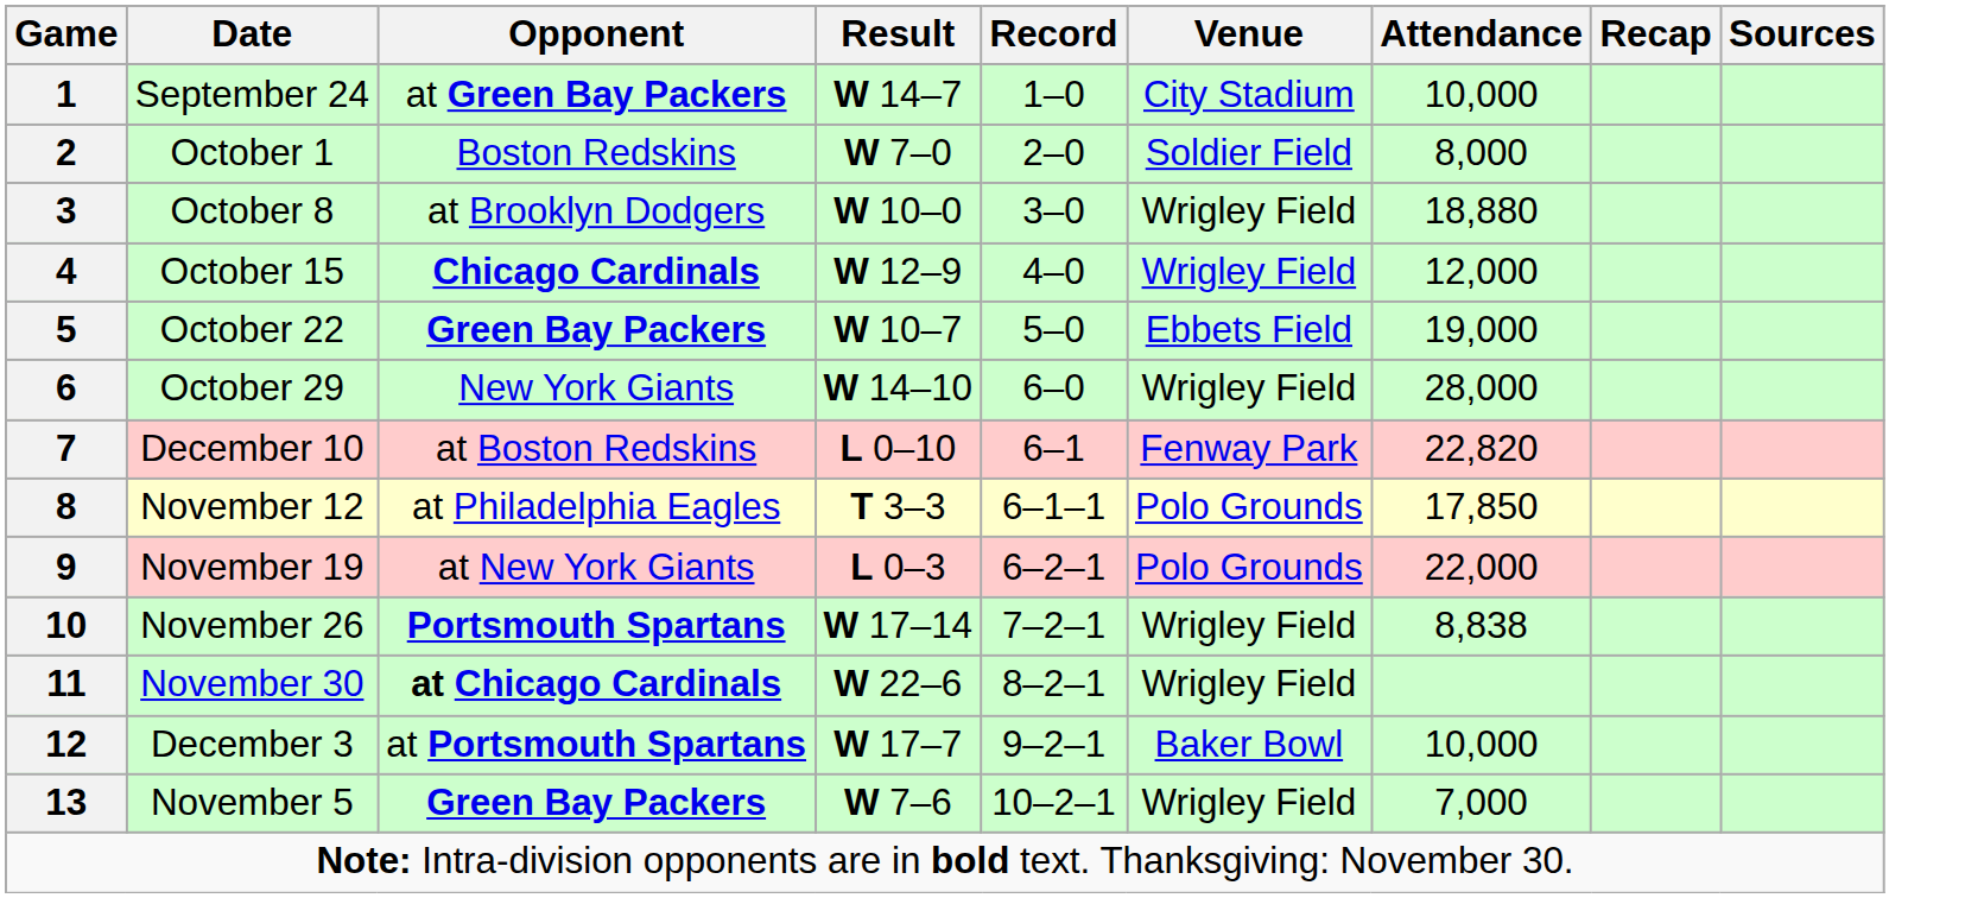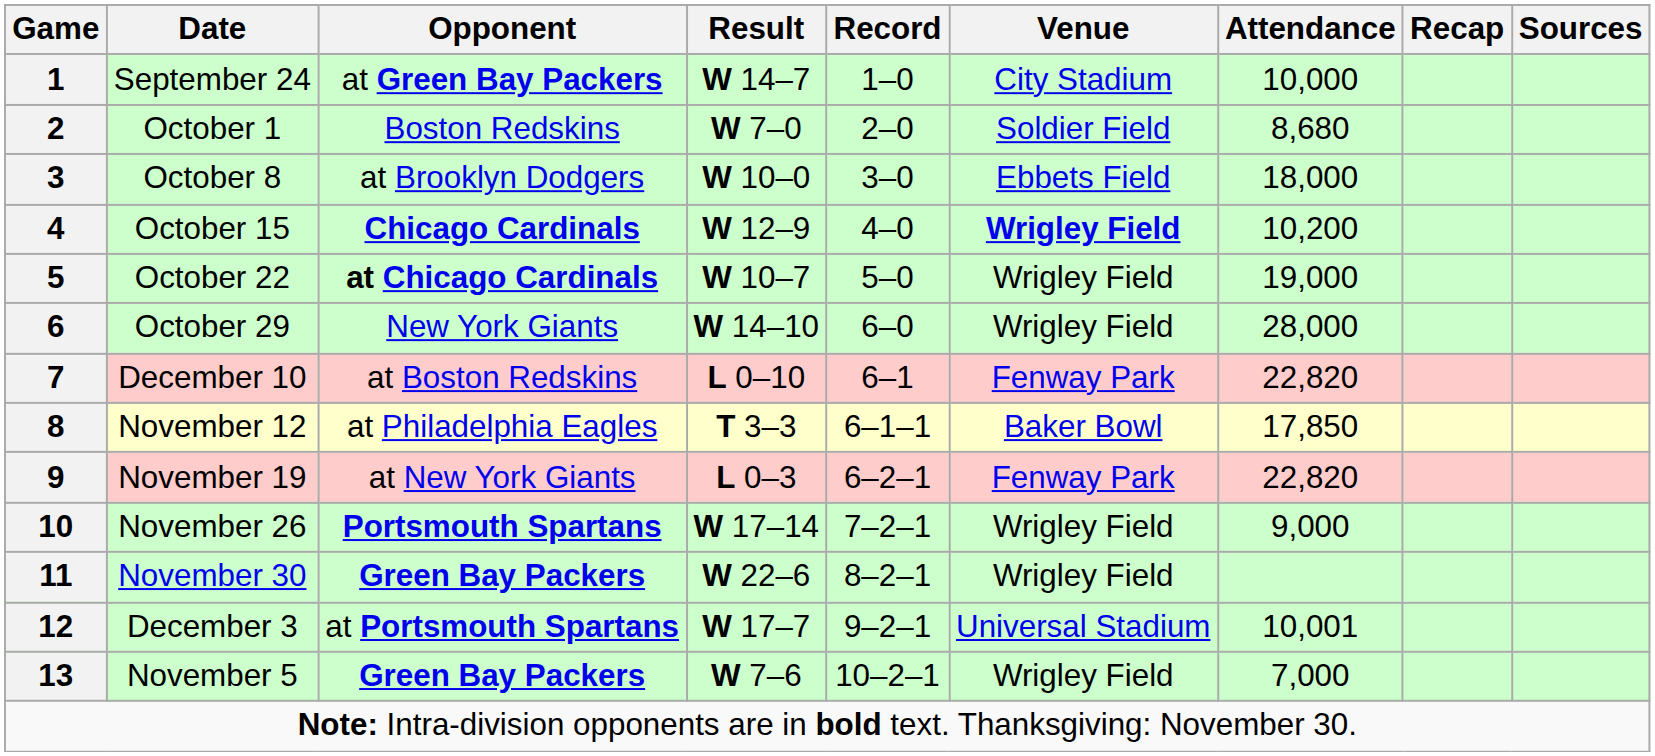2 | Attendance: 8,000 -> 8,680
3 | Venue: Wrigley Field -> Ebbets Field
3 | Attendance: 18,880 -> 18,000
4 | Venue: normal -> bold
4 | Attendance: 12,000 -> 10,200
5 | Opponent: Green Bay Packers -> at Chicago Cardinals
5 | Venue: Ebbets Field -> Wrigley Field
8 | Venue: Polo Grounds -> Baker Bowl
9 | Venue: Polo Grounds -> Fenway Park
9 | Attendance: 22,000 -> 22,820
10 | Attendance: 8,838 -> 9,000
11 | Opponent: at Chicago Cardinals -> Green Bay Packers
12 | Venue: Baker Bowl -> Universal Stadium
12 | Attendance: 10,000 -> 10,001
